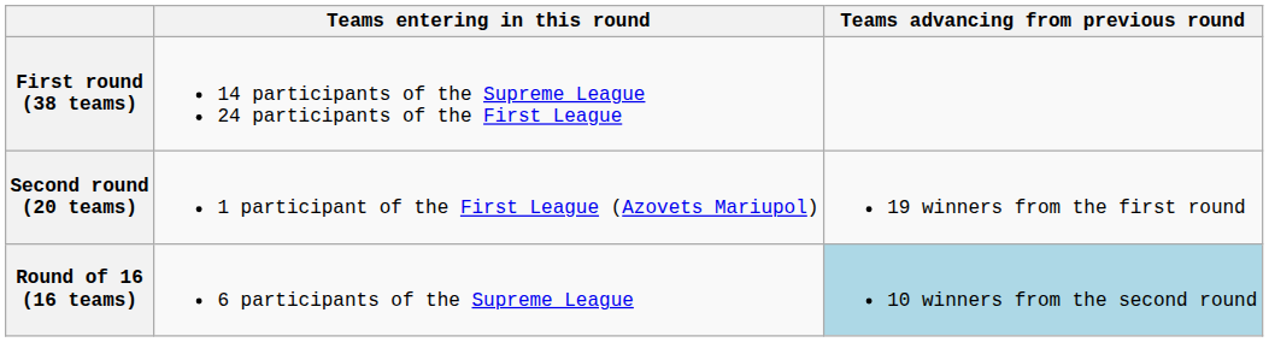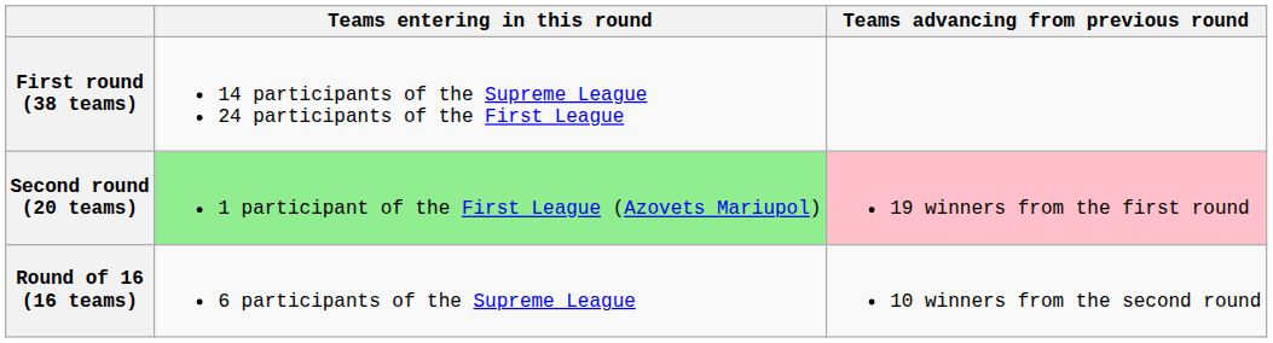Second round (20 teams) | Teams entering in this round: no background -> lightgreen background
Second round (20 teams) | Teams advancing from previous round: no background -> pink background
Round of 16 (16 teams) | Teams advancing from previous round: lightblue background -> no background
